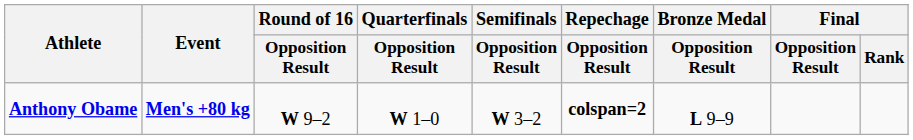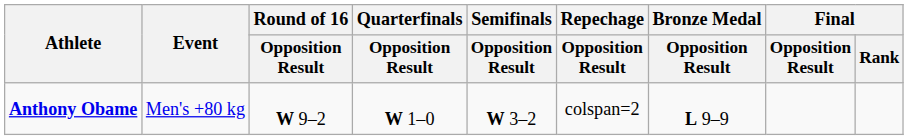Anthony Obame | Event: bold -> normal
Anthony Obame | Repechage / Opposition Result: bold -> normal
